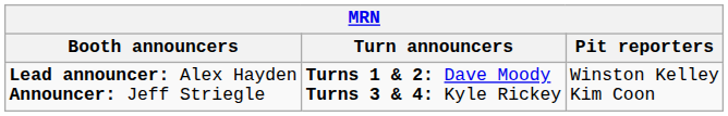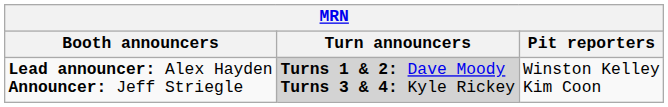Lead announcer: Alex Hayden Announcer: Jeff Striegle | Turn announcers: no background -> lightgrey background
